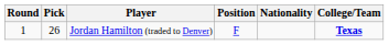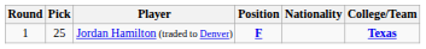Jordan Hamilton (traded to Denver) | Pick: 26 -> 25
Jordan Hamilton (traded to Denver) | Position: normal -> bold
